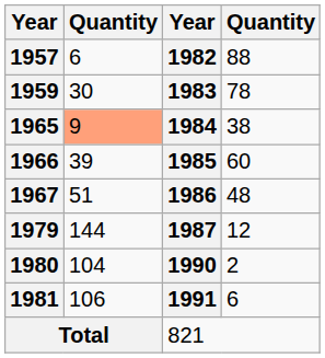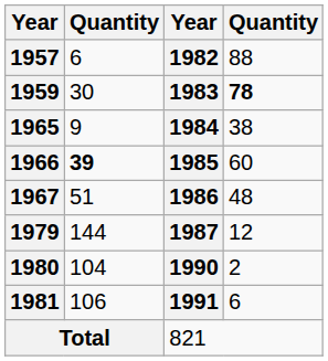1959 | column 4: normal -> bold
1965 | column 2: lightsalmon background -> no background
1966 | column 2: normal -> bold
